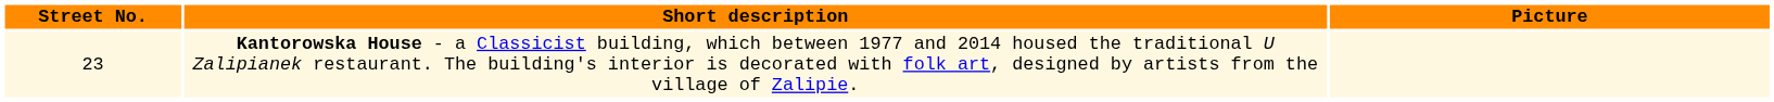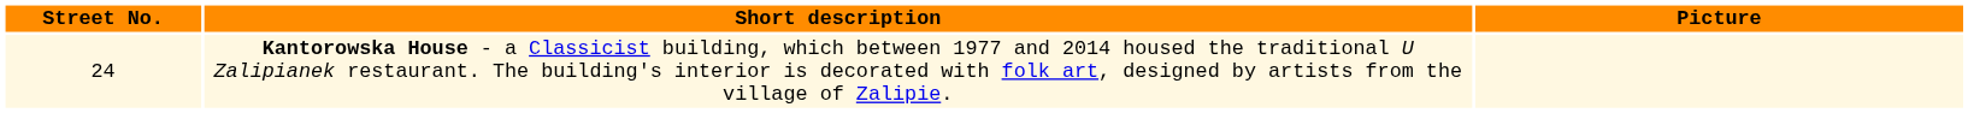row 2 | Street No.: 23 -> 24
